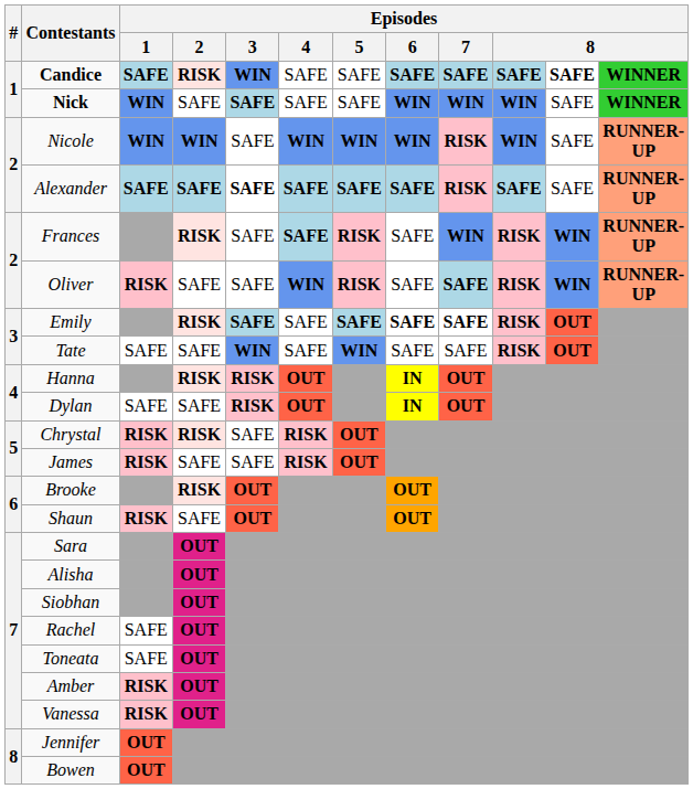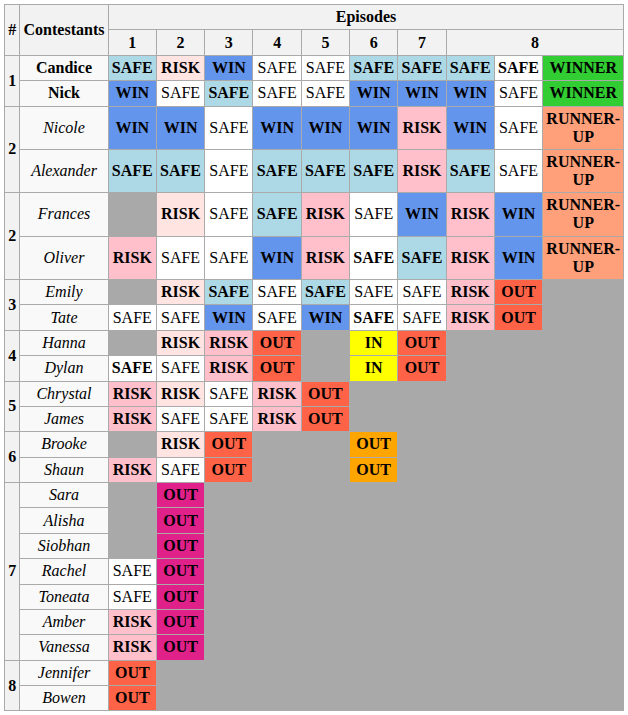Alexander | Episodes / 3: bold -> normal
Oliver | Episodes / 6: normal -> bold
Emily | Episodes / 6: bold -> normal
Emily | Episodes / 7: bold -> normal
Tate | Episodes / 6: normal -> bold
Dylan | Episodes / 1: normal -> bold
